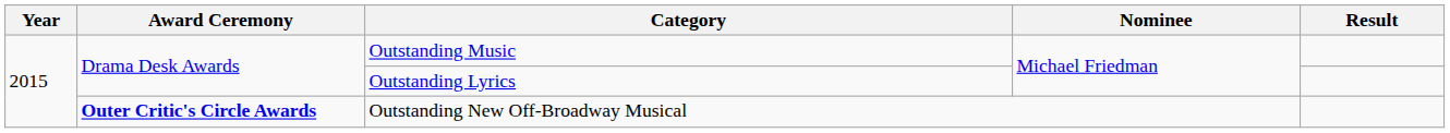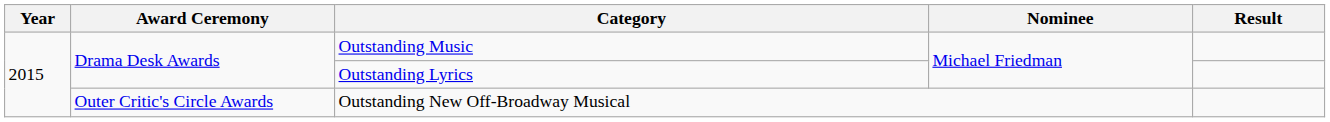Outstanding New Off-Broadway Musical | Award Ceremony: bold -> normal
